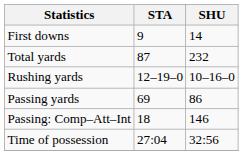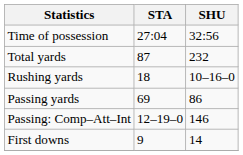rows swapped: First downs <-> Time of possession
Rushing yards | STA: 12–19–0 -> 18
Passing: Comp–Att–Int | STA: 18 -> 12–19–0
